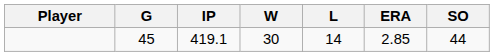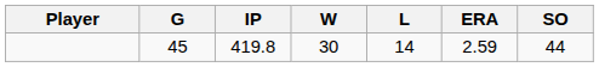row 2 | IP: 419.1 -> 419.8
row 2 | ERA: 2.85 -> 2.59
